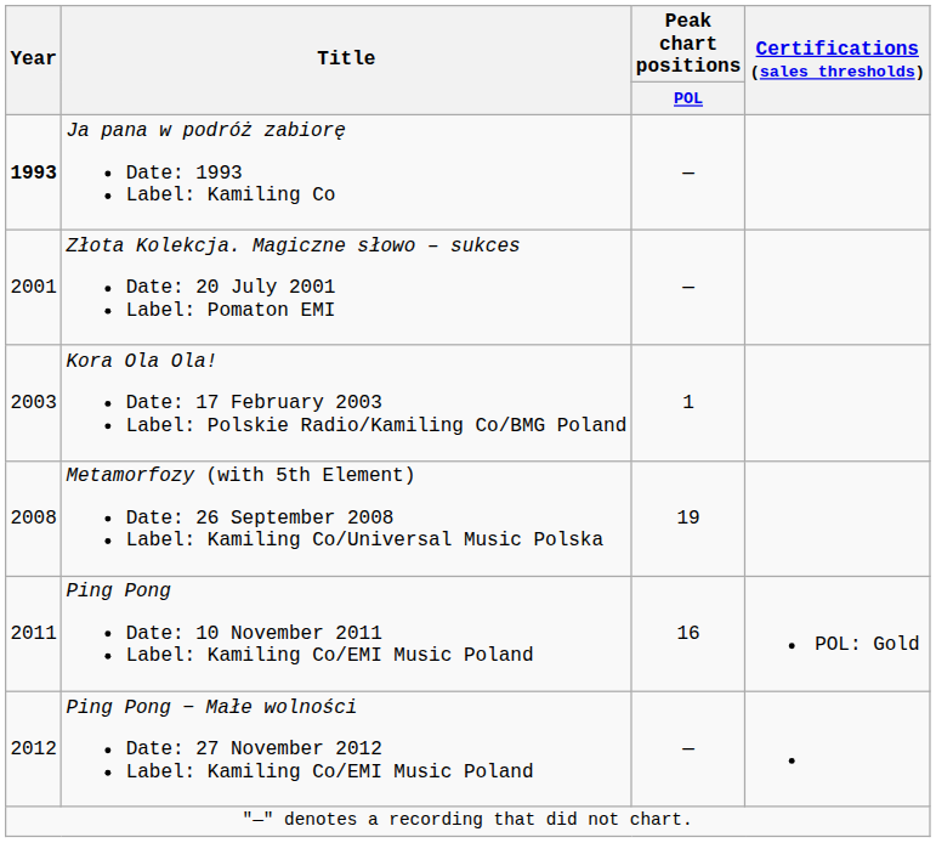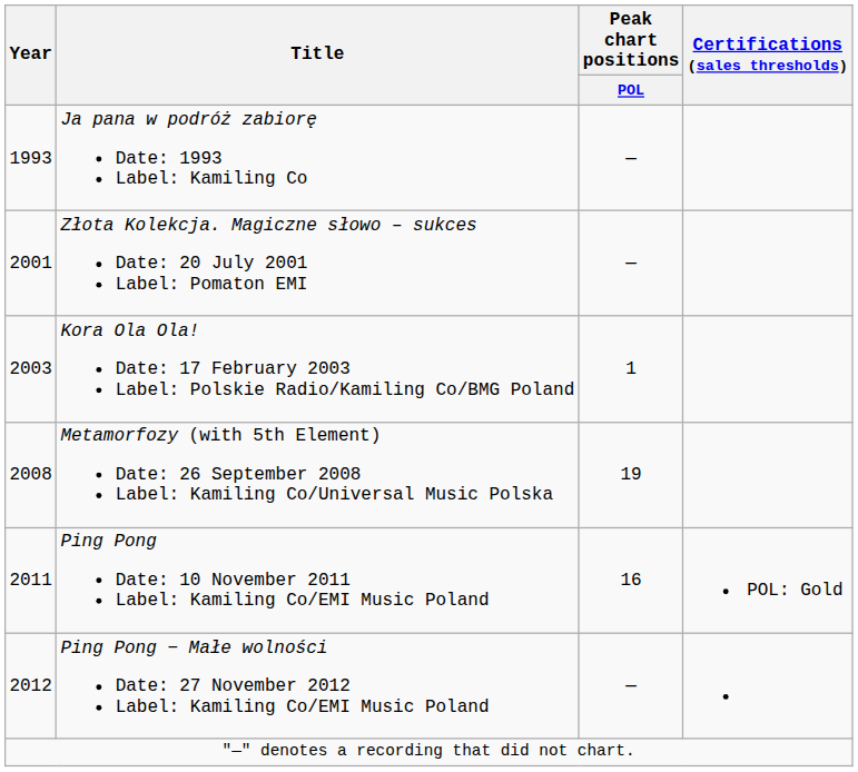Ja pana w podróż zabiorę Date: 1993 Label: Kamiling Co | Year: bold -> normal
